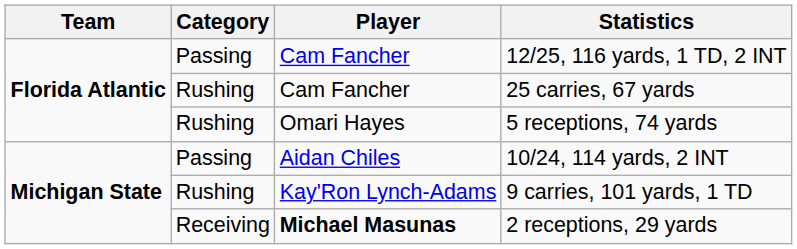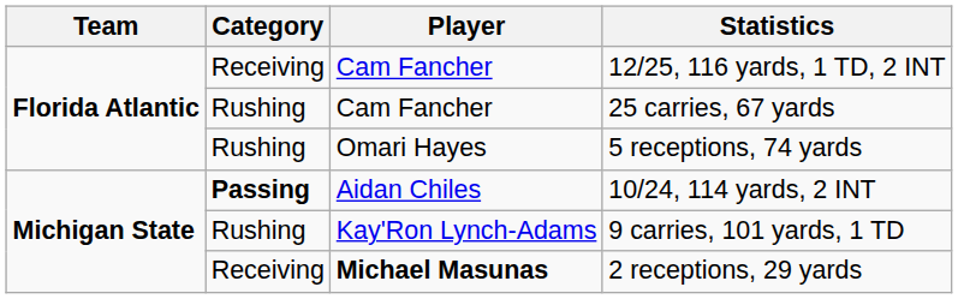12/25, 116 yards, 1 TD, 2 INT | Category: Passing -> Receiving
10/24, 114 yards, 2 INT | Category: normal -> bold
